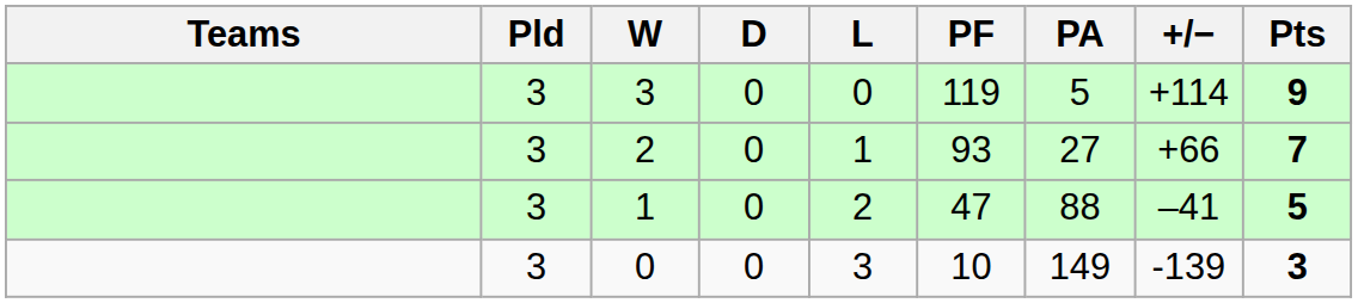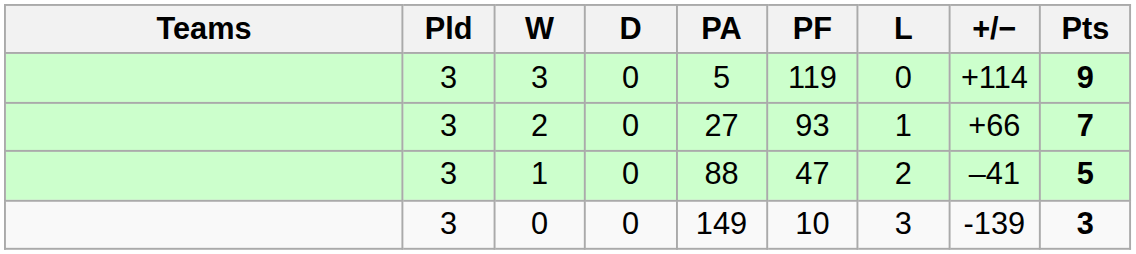columns swapped: L <-> PA
